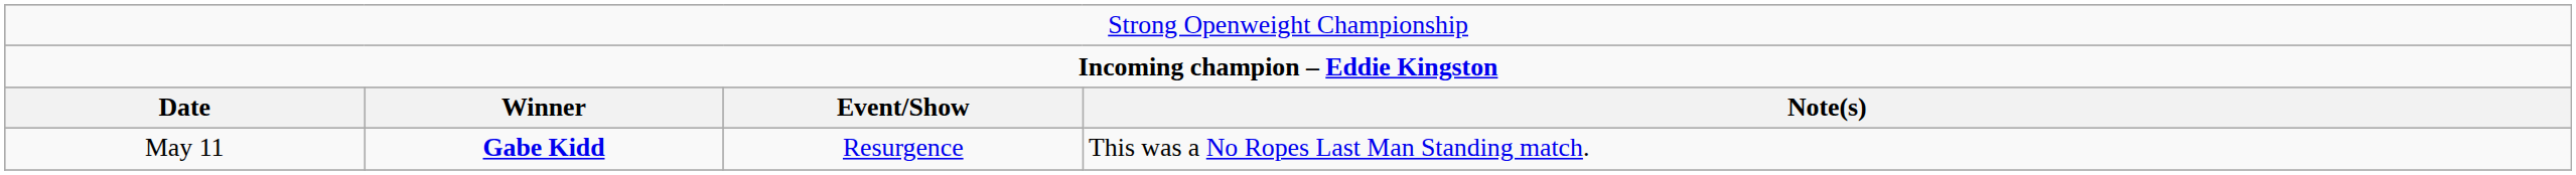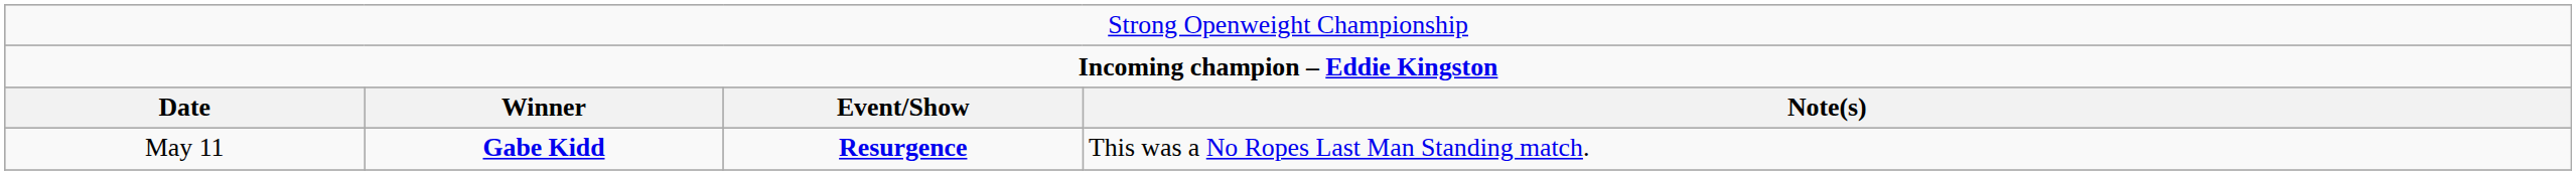May 11 | column 3: normal -> bold
